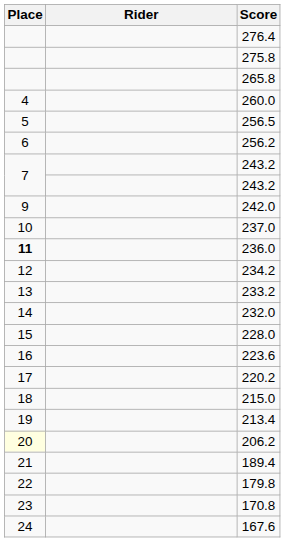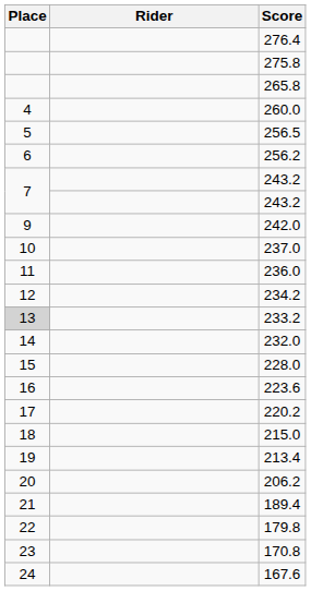236.0 | Place: bold -> normal
233.2 | Place: no background -> lightgrey background
206.2 | Place: lightyellow background -> no background
